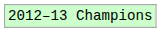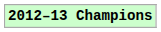row 1 | column 1: normal -> bold
